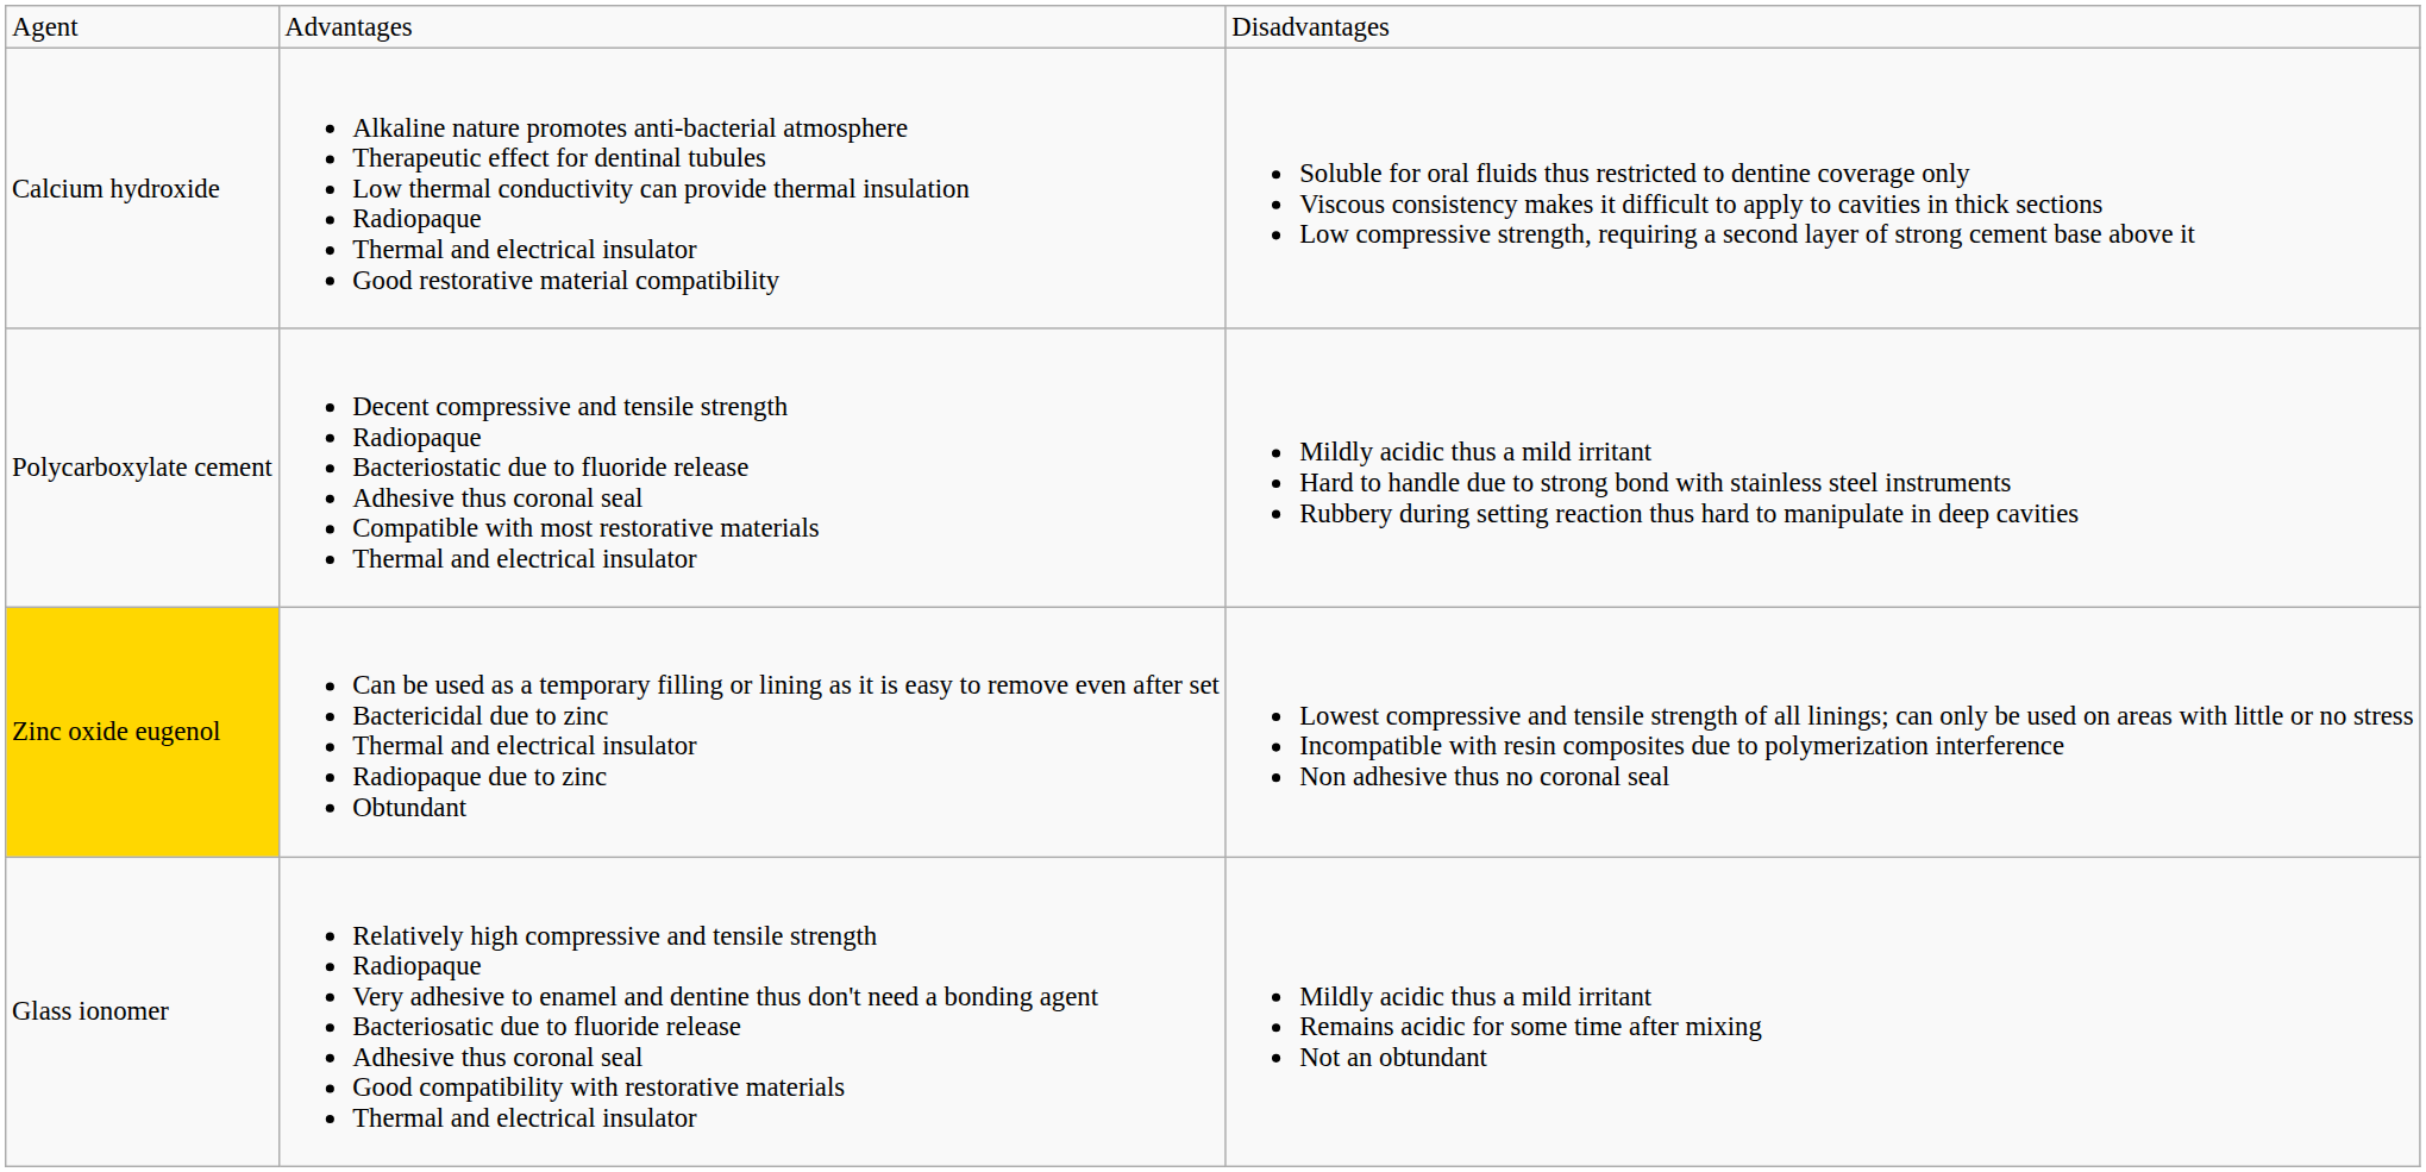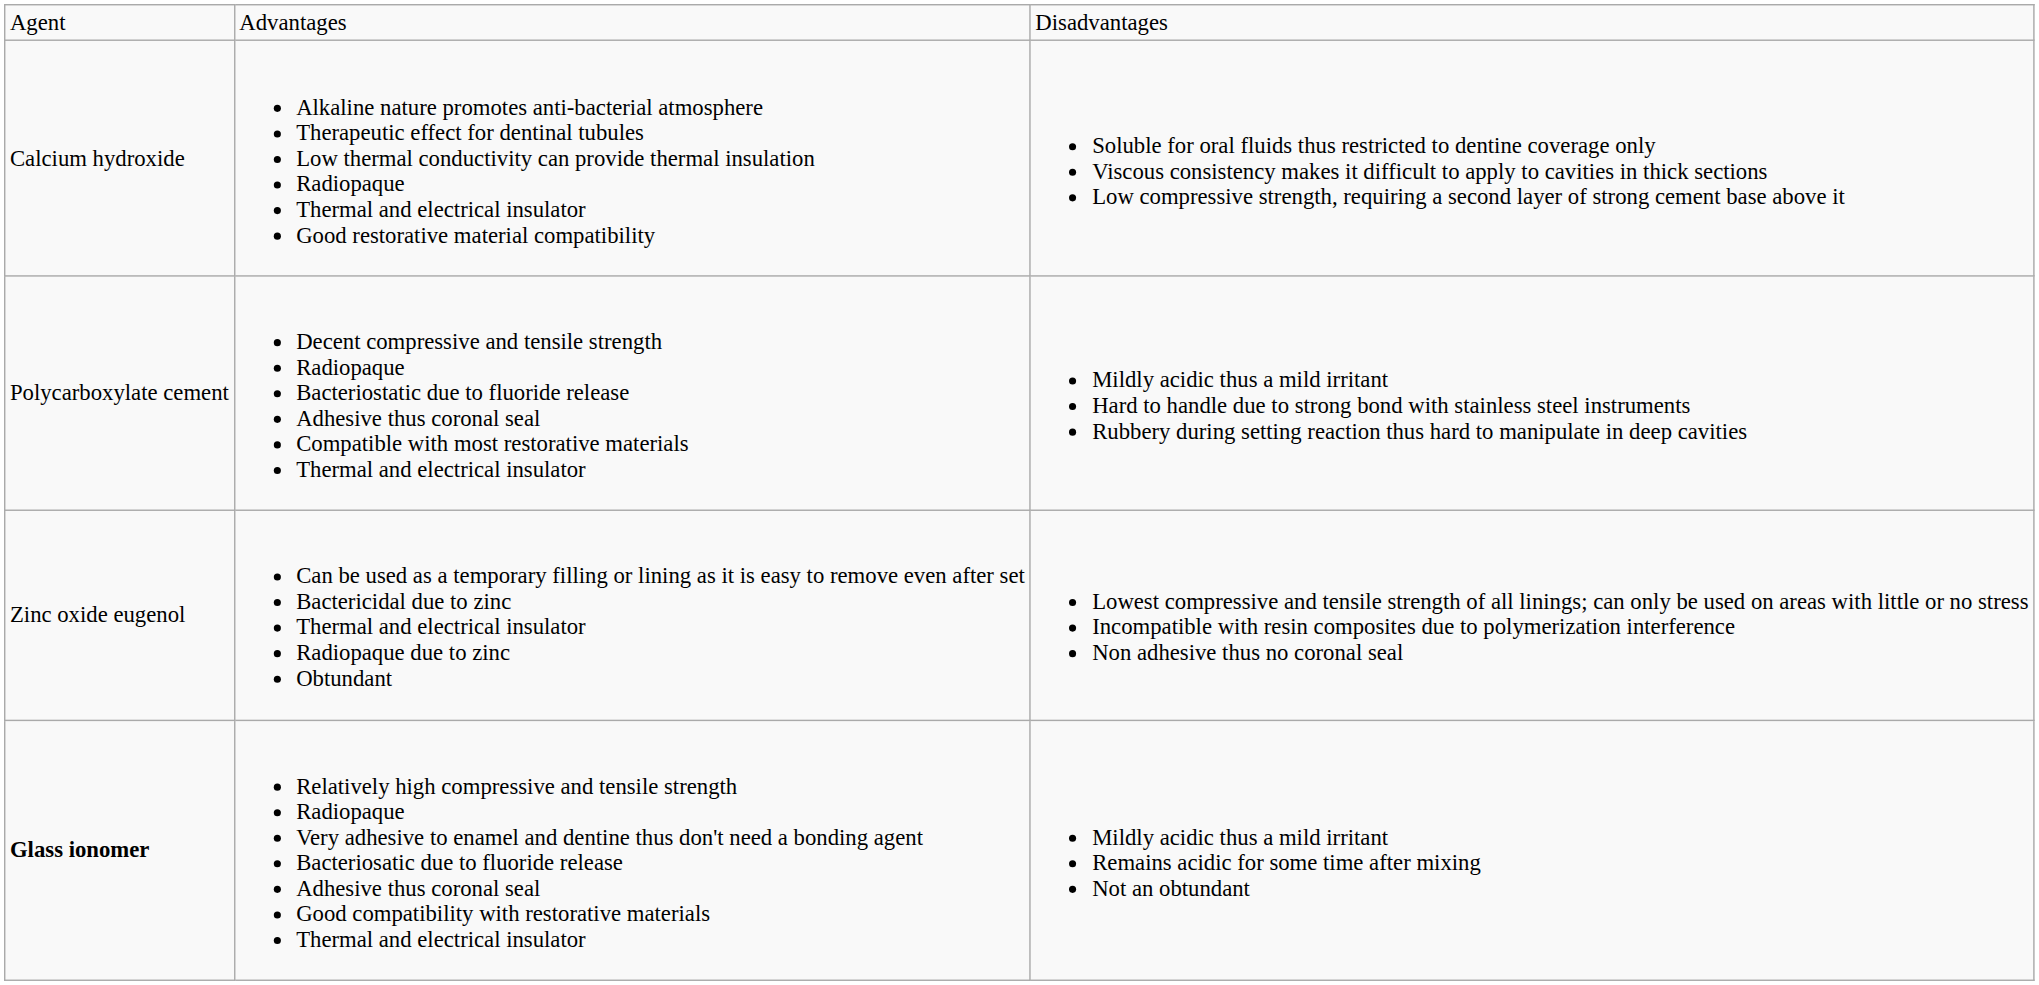Zinc oxide eugenol | column 1: gold background -> no background
Glass ionomer | column 1: normal -> bold
